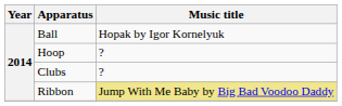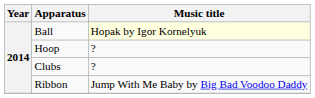Ball | Music title: no background -> lightyellow background
Ribbon | Music title: khaki background -> no background
